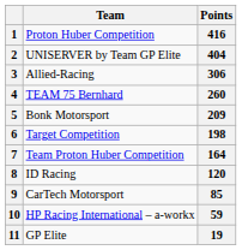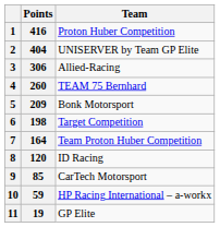columns swapped: Team <-> Points
